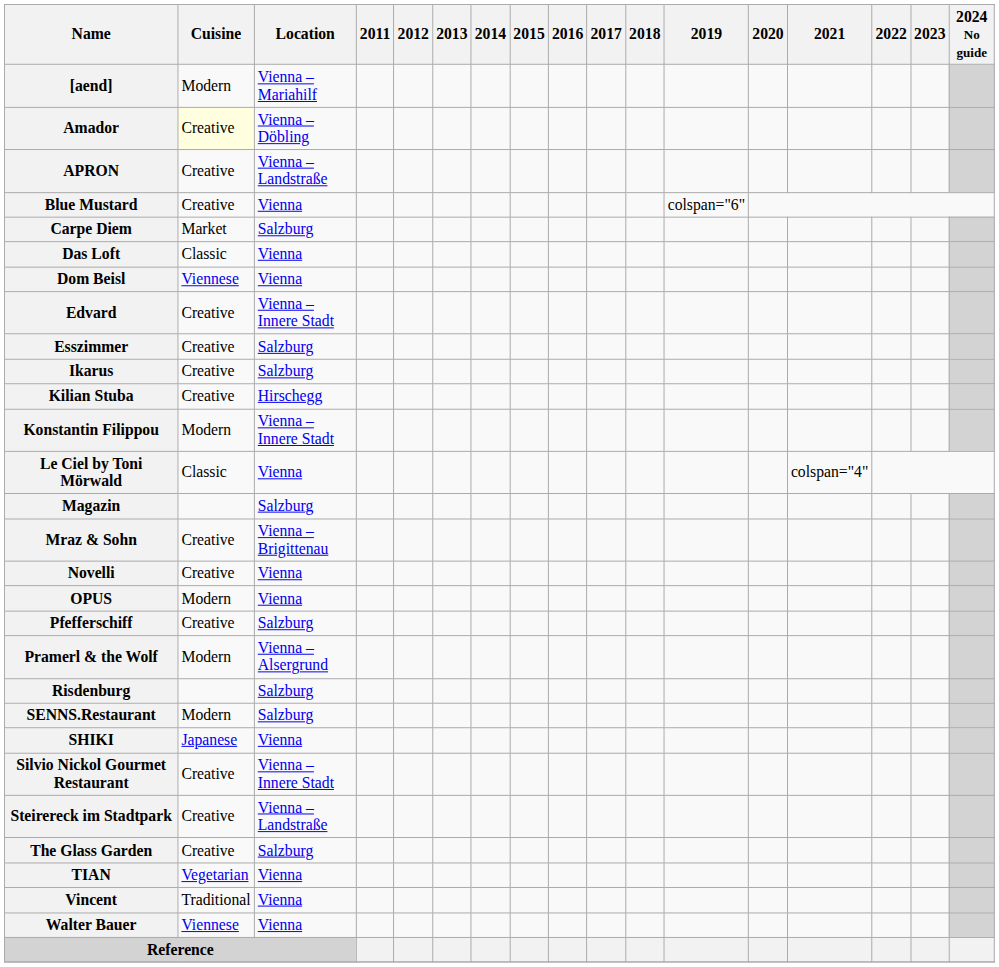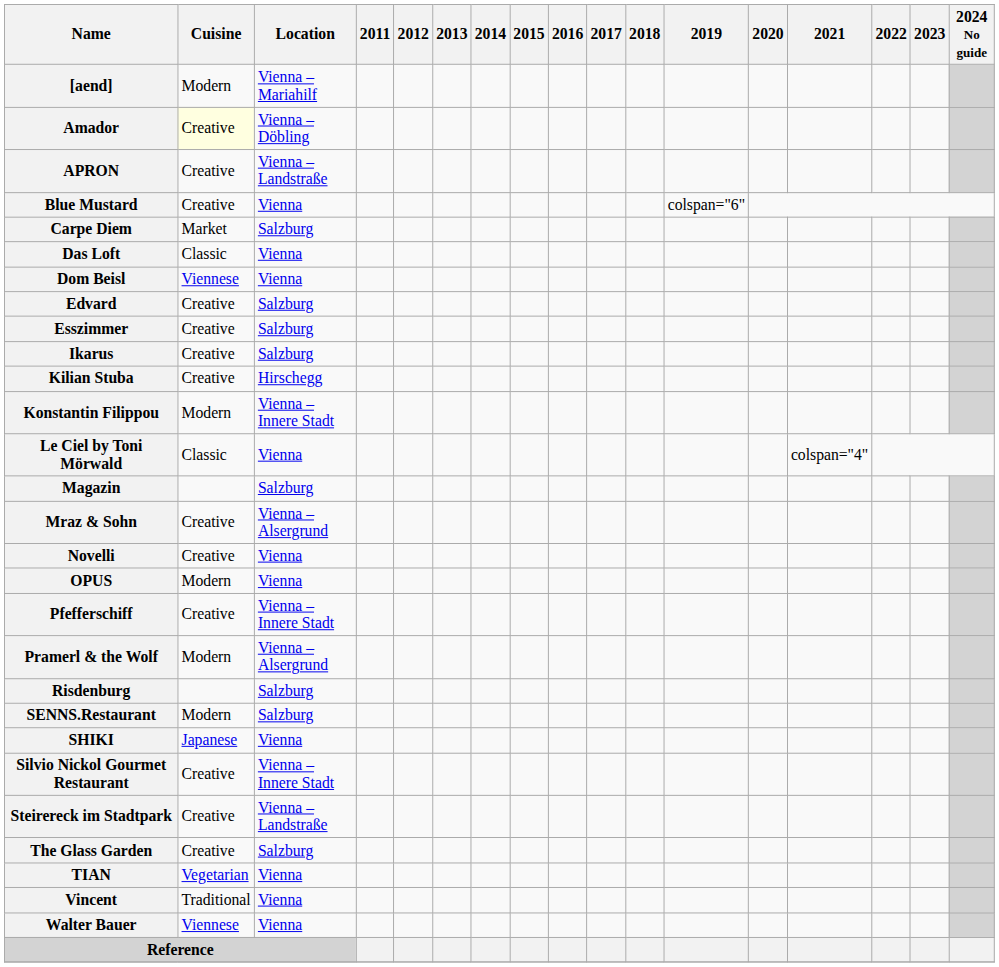Edvard | Location: Vienna – Innere Stadt -> Salzburg
Mraz & Sohn | Location: Vienna – Brigittenau -> Vienna – Alsergrund
Pfefferschiff | Location: Salzburg -> Vienna – Innere Stadt
